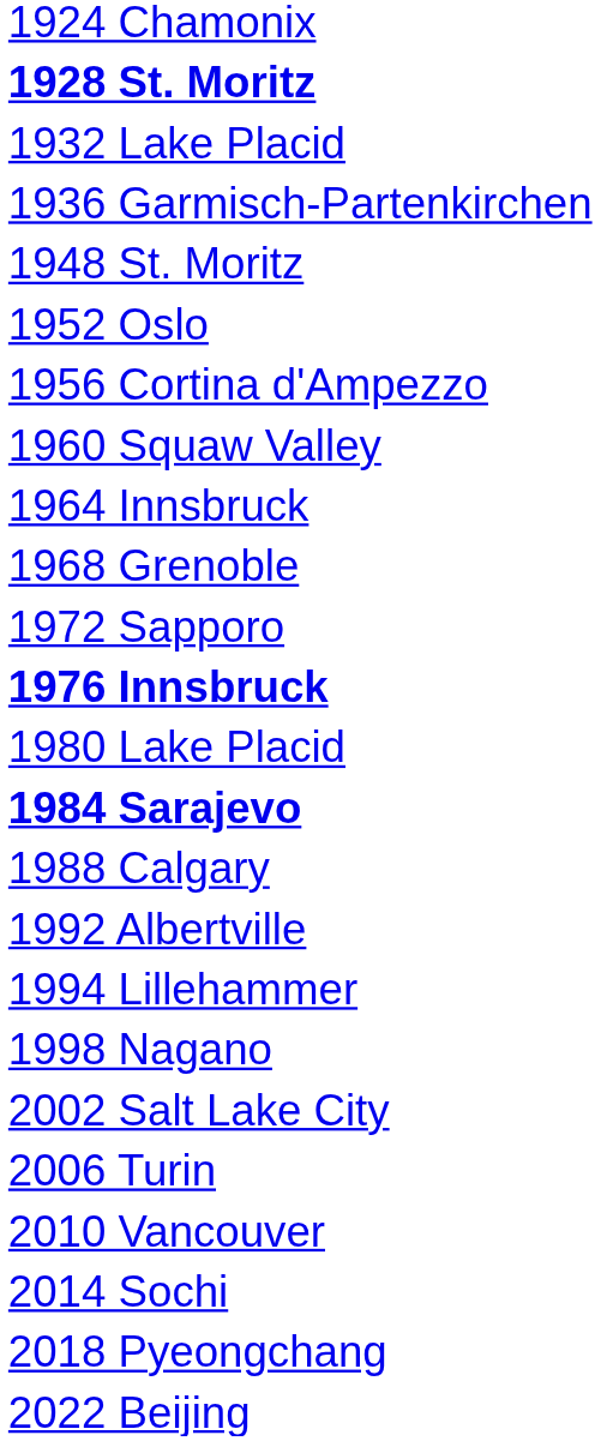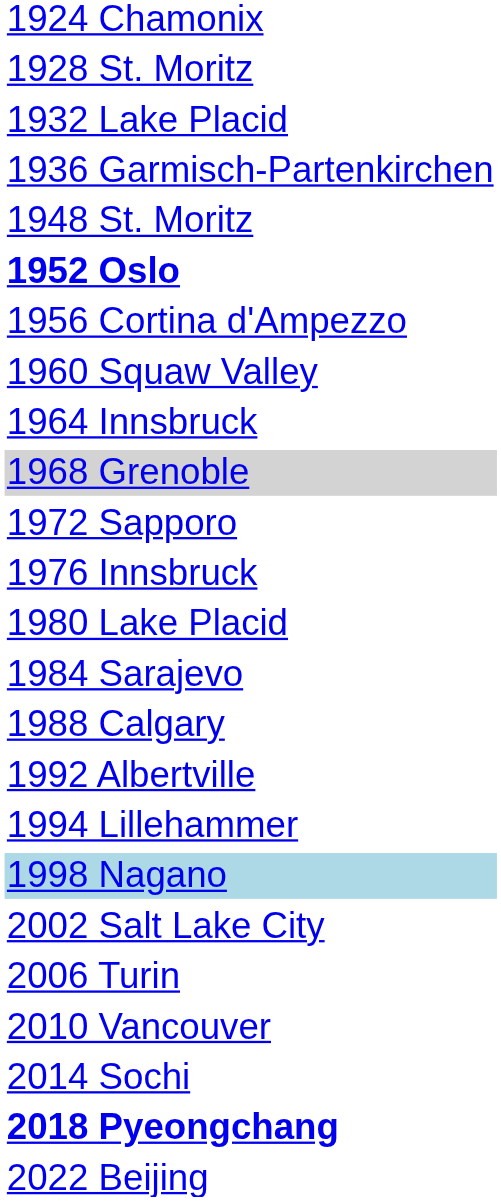1928 St. Moritz | column 1: bold -> normal
1952 Oslo | column 1: normal -> bold
1968 Grenoble | column 1: no background -> lightgrey background
1976 Innsbruck | column 1: bold -> normal
1984 Sarajevo | column 1: bold -> normal
1998 Nagano | column 1: no background -> lightblue background
2018 Pyeongchang | column 1: normal -> bold
